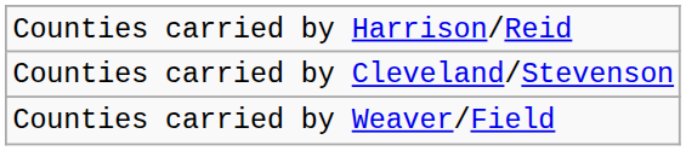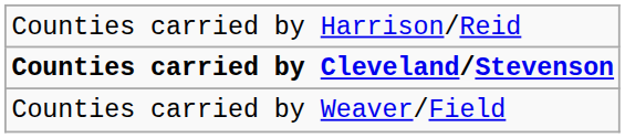row 2 | column 1: normal -> bold
